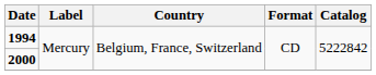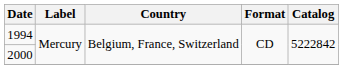1994 | Date: bold -> normal
2000 | Date: bold -> normal
